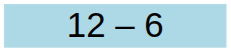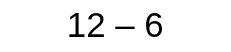row 1 | column 1: lightblue background -> no background
